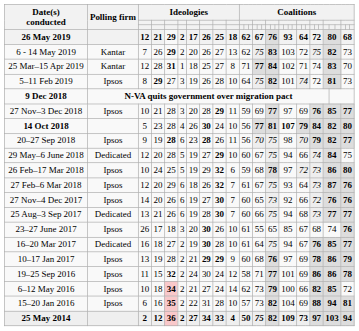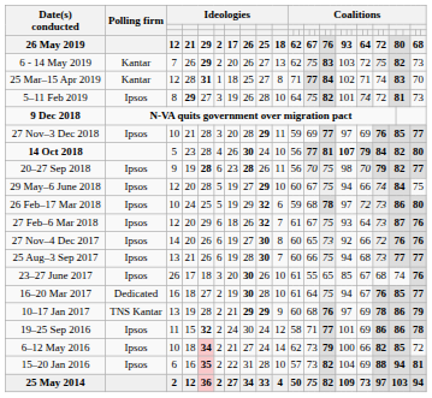29 May–6 June 2018 | Polling firm: Dedicated -> Ipsos
27 Nov–4 Dec 2017 | column 10: 7 -> 8
25 Aug–3 Sep 2017 | Polling firm: Dedicated -> Ipsos
10–17 Jan 2017 | Polling firm: Ipsos -> TNS Kantar
